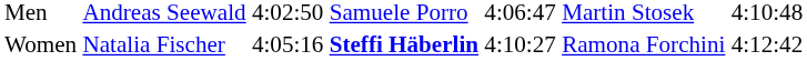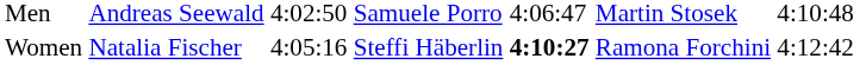Women | column 4: bold -> normal
Women | column 5: normal -> bold
